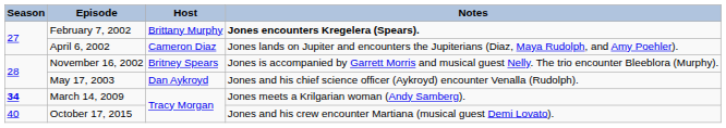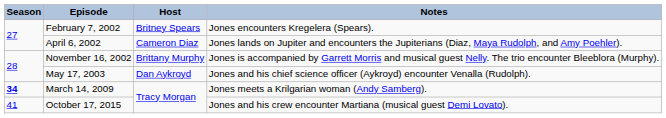February 7, 2002 | Host: Brittany Murphy -> Britney Spears
February 7, 2002 | Notes: bold -> normal
November 16, 2002 | Host: Britney Spears -> Brittany Murphy
October 17, 2015 | Season: 40 -> 41
